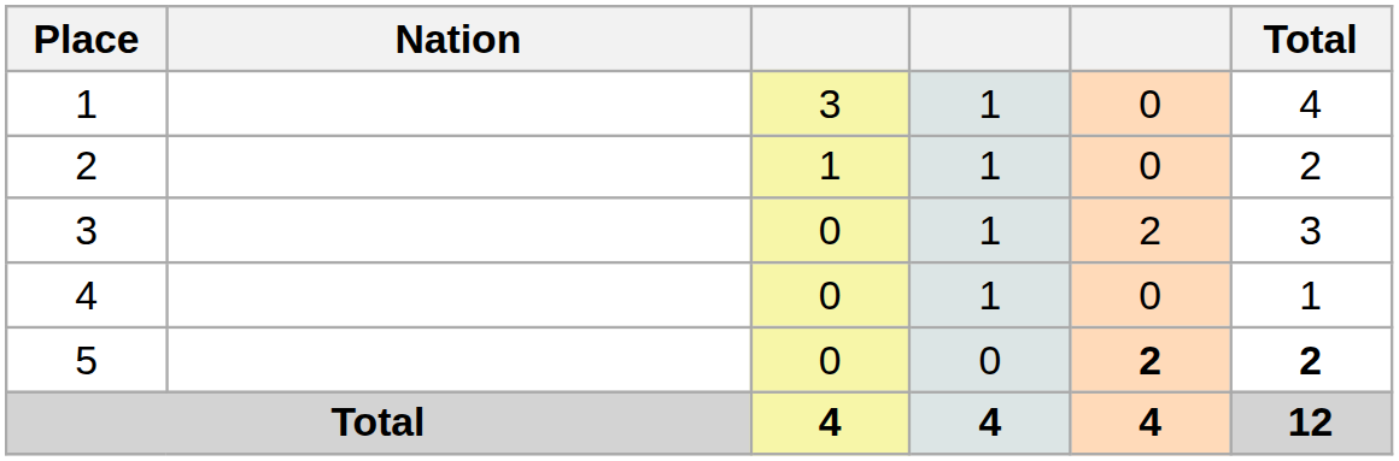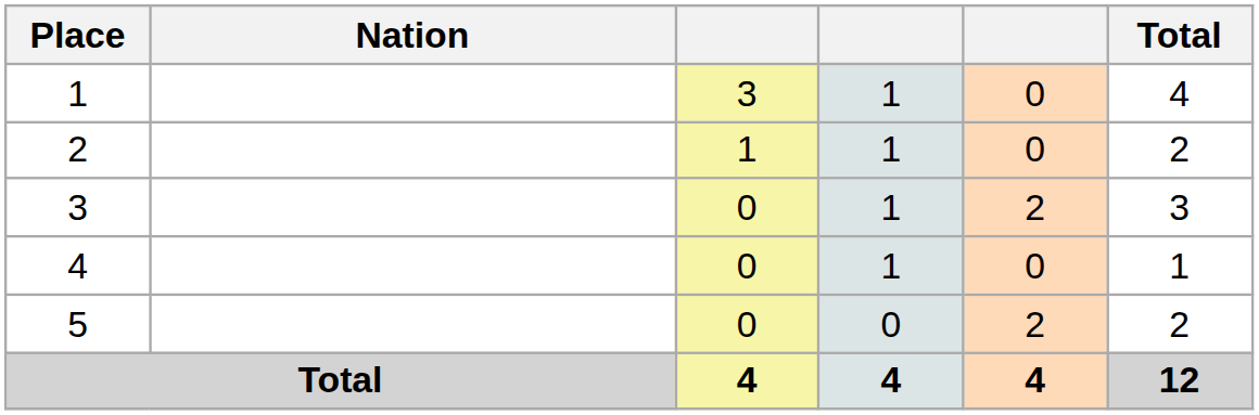5 | column 5: bold -> normal
5 | Total: bold -> normal
